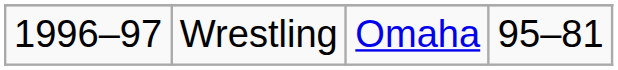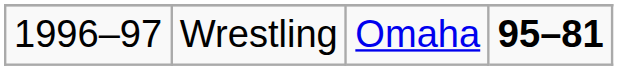Wrestling | column 4: normal -> bold
